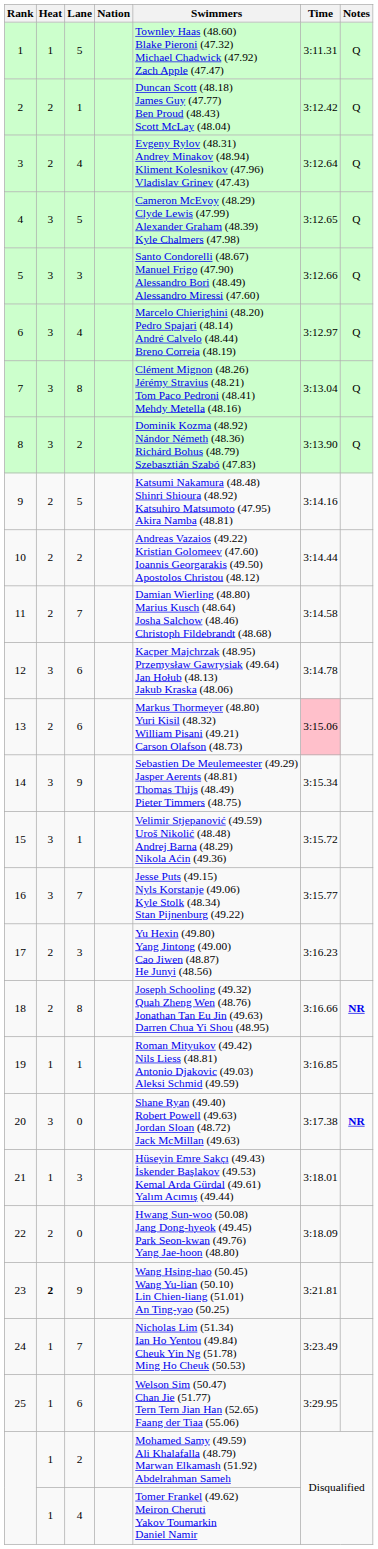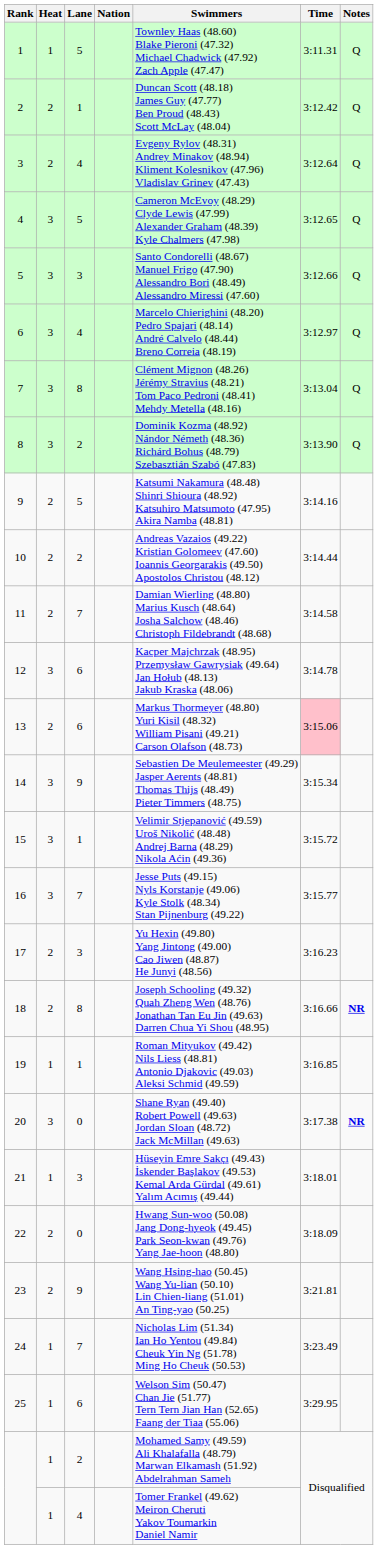23 | Heat: bold -> normal
